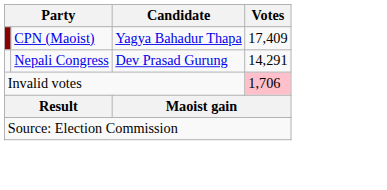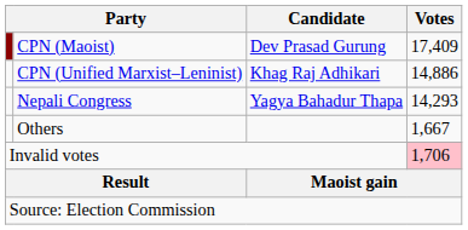CPN (Maoist) | Candidate: Yagya Bahadur Thapa -> Dev Prasad Gurung
+ row: CPN (Unified Marxist–Leninist) | Khag Raj Adhikari | 14,886
Nepali Congress | Candidate: Dev Prasad Gurung -> Yagya Bahadur Thapa
Nepali Congress | Votes: 14,291 -> 14,293
+ row: Others | 1,667
